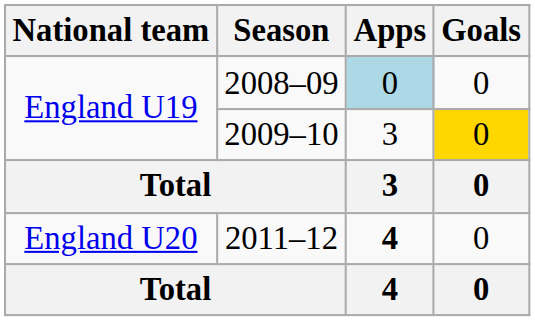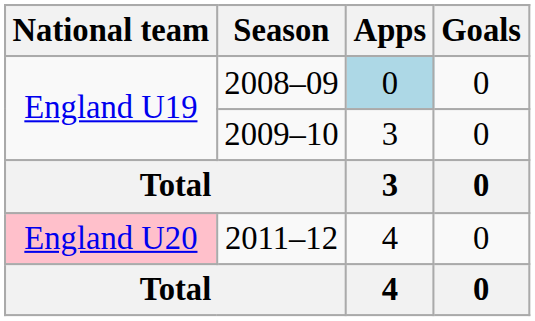2009–10 | Goals: gold background -> no background
2011–12 | National team: no background -> pink background
2011–12 | Apps: bold -> normal
